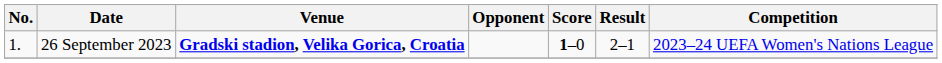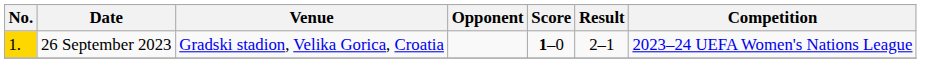26 September 2023 | No.: no background -> gold background
26 September 2023 | Venue: bold -> normal
